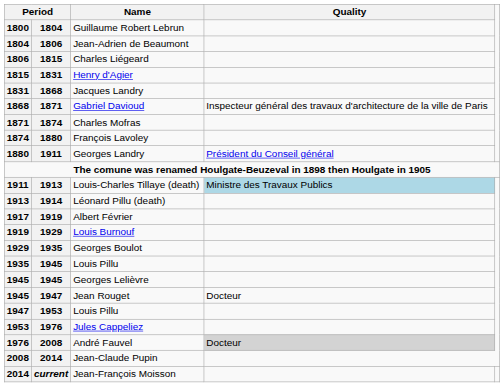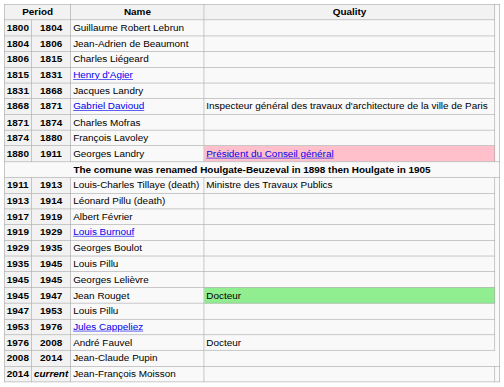Georges Landry | Quality: no background -> pink background
Louis-Charles Tillaye (death) | Quality: lightblue background -> no background
Jean Rouget | Quality: no background -> lightgreen background
André Fauvel | Quality: lightgrey background -> no background
